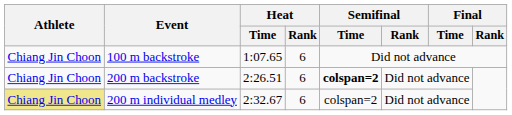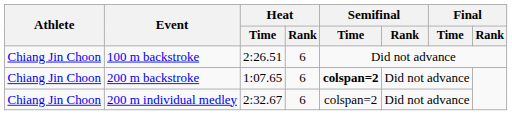100 m backstroke | Heat / Time: 1:07.65 -> 2:26.51
200 m backstroke | Heat / Time: 2:26.51 -> 1:07.65
200 m individual medley | Athlete: khaki background -> no background
